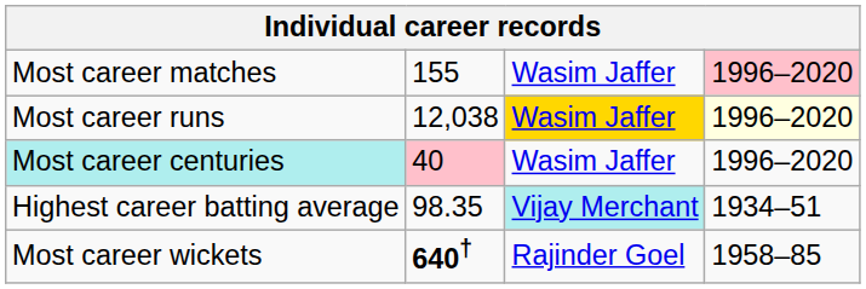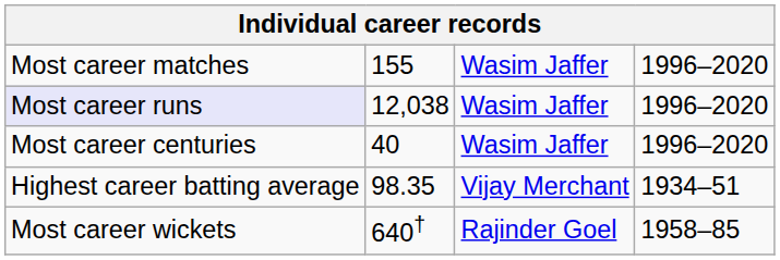row 2 | column 4: pink background -> no background
row 3 | column 1: no background -> lavender background
row 3 | column 3: gold background -> no background
row 3 | column 4: lightyellow background -> no background
row 4 | column 1: paleturquoise background -> no background
row 4 | column 2: pink background -> no background
row 5 | column 3: paleturquoise background -> no background
row 6 | column 2: bold -> normal
